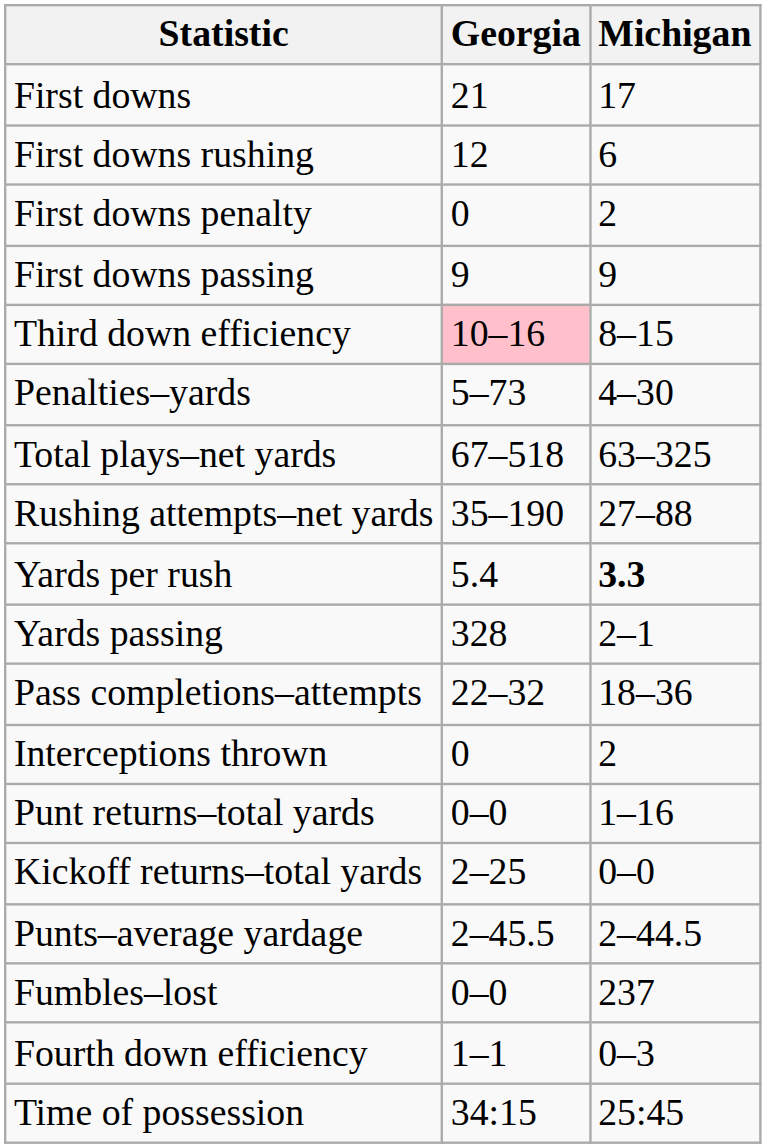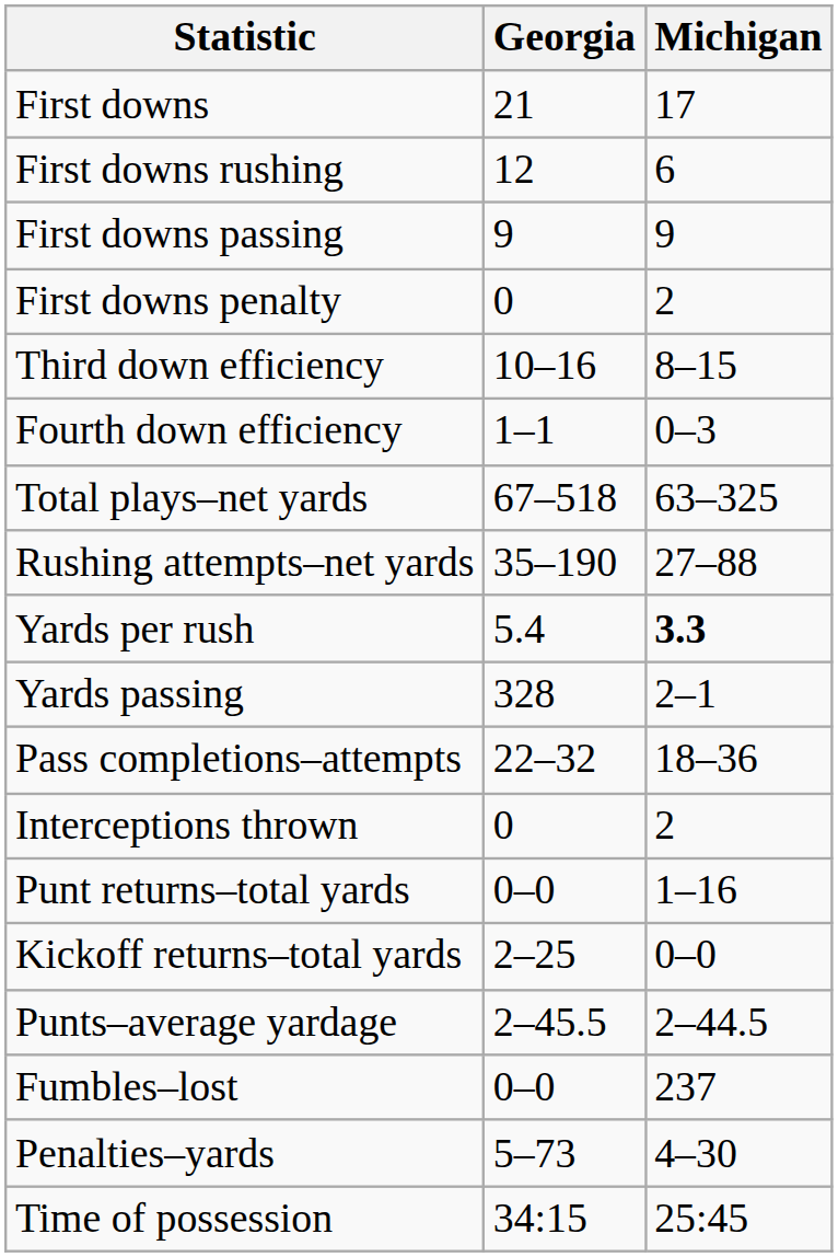rows swapped: First downs passing <-> First downs penalty
Third down efficiency | Georgia: pink background -> no background
rows swapped: Fourth down efficiency <-> Penalties–yards
